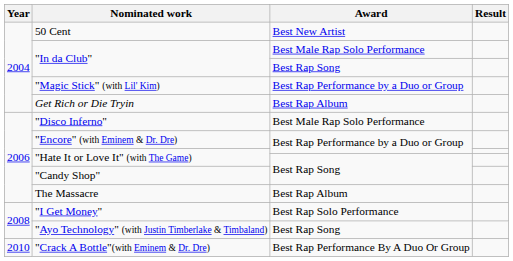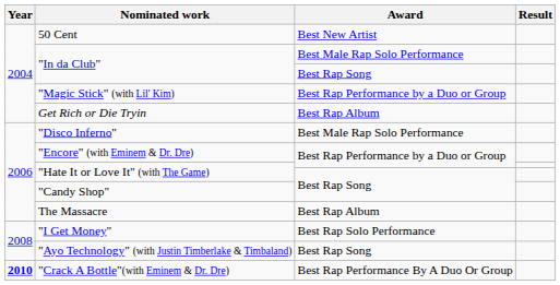"Crack A Bottle"(with Eminem & Dr. Dre) | Year: normal -> bold
